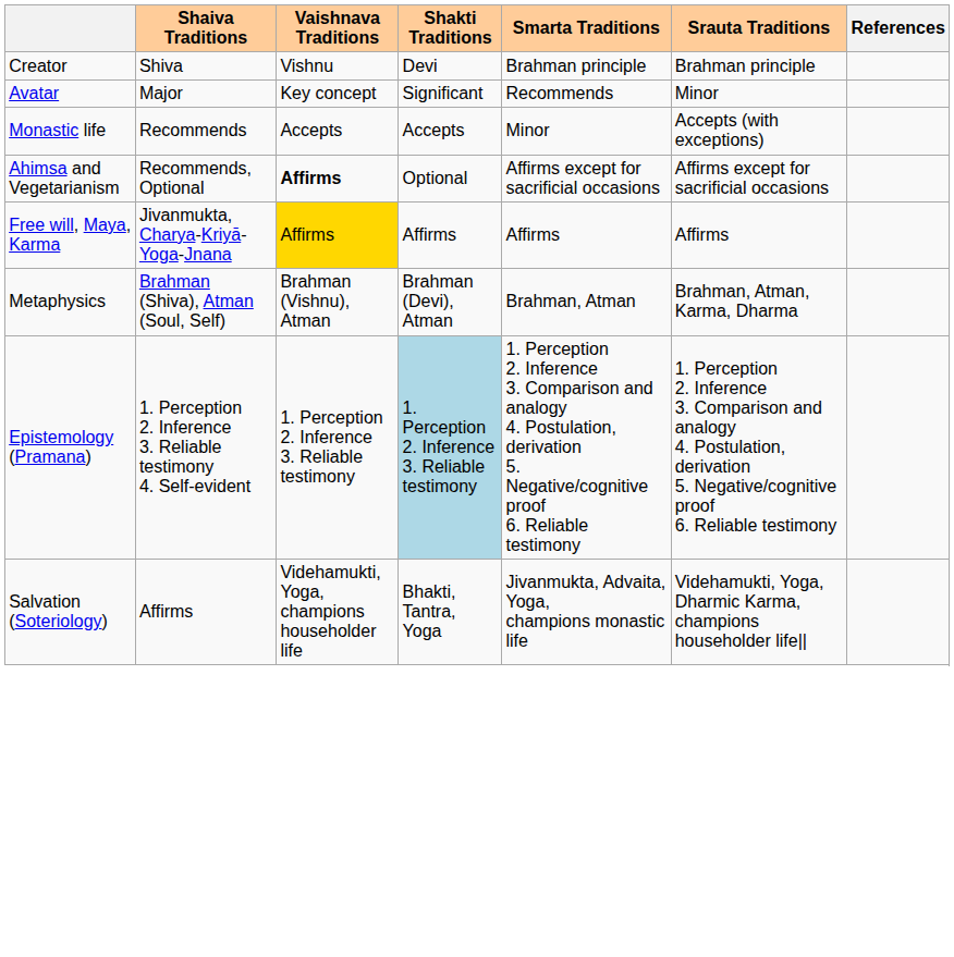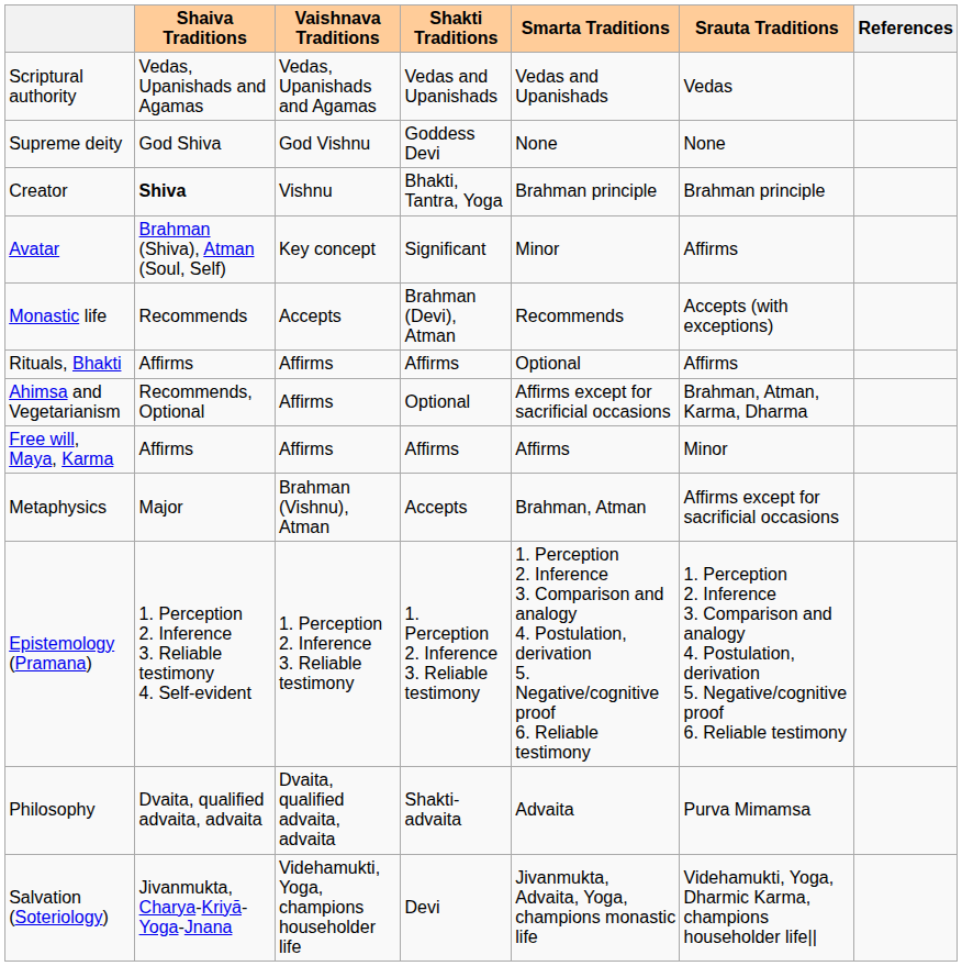+ row: Scriptural authority | Vedas, Upanishads and Agamas | Vedas, Upanishads and Agamas | Vedas and Upanishads | Vedas and Upanishads | Vedas
+ row: Supreme deity | God Shiva | God Vishnu | Goddess Devi | None | None
Creator | Shaiva Traditions: normal -> bold
Creator | Shakti Traditions: Devi -> Bhakti, Tantra, Yoga
Avatar | Shaiva Traditions: Major -> Brahman (Shiva), Atman (Soul, Self)
Avatar | Smarta Traditions: Recommends -> Minor
Avatar | Srauta Traditions: Minor -> Affirms
Monastic life | Shakti Traditions: Accepts -> Brahman (Devi), Atman
Monastic life | Smarta Traditions: Minor -> Recommends
+ row: Rituals, Bhakti | Affirms | Affirms | Affirms | Optional | Affirms
Ahimsa and Vegetarianism | Vaishnava Traditions: bold -> normal
Ahimsa and Vegetarianism | Srauta Traditions: Affirms except for sacrificial occasions -> Brahman, Atman, Karma, Dharma
Free will, Maya, Karma | Shaiva Traditions: Jivanmukta, Charya-Kriyā-Yoga-Jnana -> Affirms
Free will, Maya, Karma | Vaishnava Traditions: gold background -> no background
Free will, Maya, Karma | Srauta Traditions: Affirms -> Minor
Metaphysics | Shaiva Traditions: Brahman (Shiva), Atman (Soul, Self) -> Major
Metaphysics | Shakti Traditions: Brahman (Devi), Atman -> Accepts
Metaphysics | Srauta Traditions: Brahman, Atman, Karma, Dharma -> Affirms except for sacrificial occasions
Epistemology (Pramana) | Shakti Traditions: lightblue background -> no background
+ row: Philosophy | Dvaita, qualified advaita, advaita | Dvaita, qualified advaita, advaita | Shakti-advaita | Advaita | Purva Mimamsa
Salvation (Soteriology) | Shaiva Traditions: Affirms -> Jivanmukta, Charya-Kriyā-Yoga-Jnana
Salvation (Soteriology) | Shakti Traditions: Bhakti, Tantra, Yoga -> Devi
